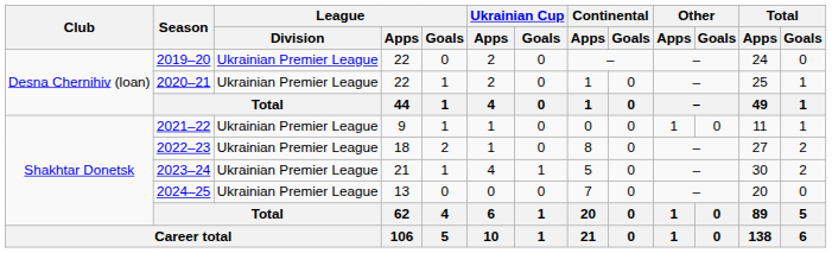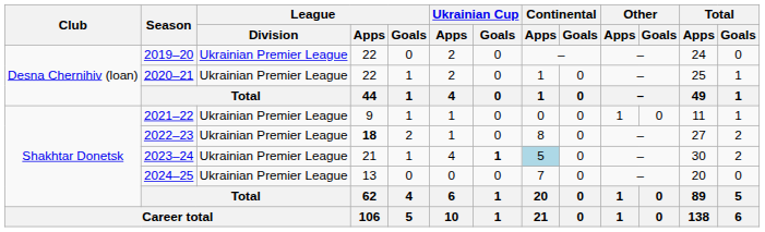2022–23 | League / Apps: normal -> bold
2023–24 | Ukrainian Cup / Goals: normal -> bold
2023–24 | Continental / Apps: no background -> lightblue background
